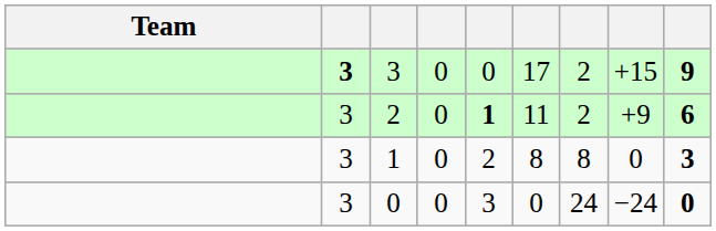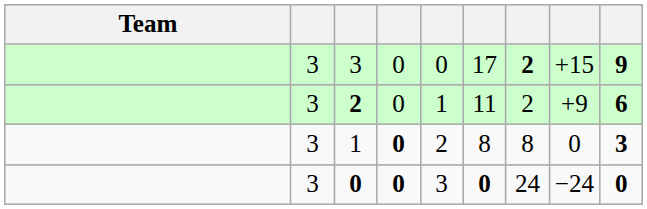row 2 | column 2: bold -> normal
row 2 | column 7: normal -> bold
row 3 | column 3: normal -> bold
row 3 | column 5: bold -> normal
row 4 | column 4: normal -> bold
row 5 | column 3: normal -> bold
row 5 | column 4: normal -> bold
row 5 | column 6: normal -> bold
